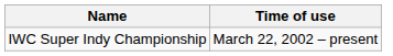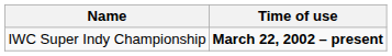IWC Super Indy Championship | Time of use: normal -> bold
